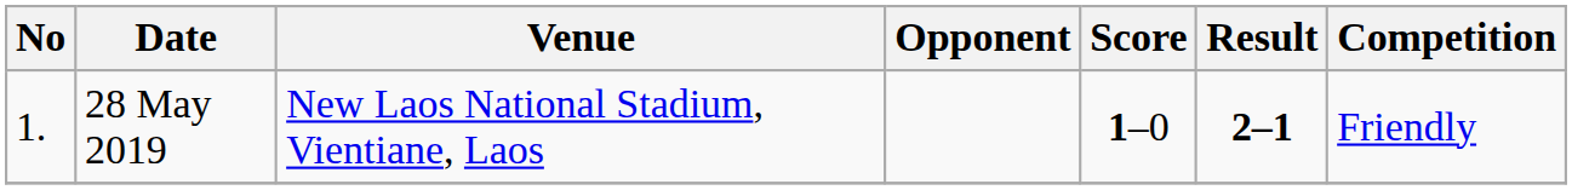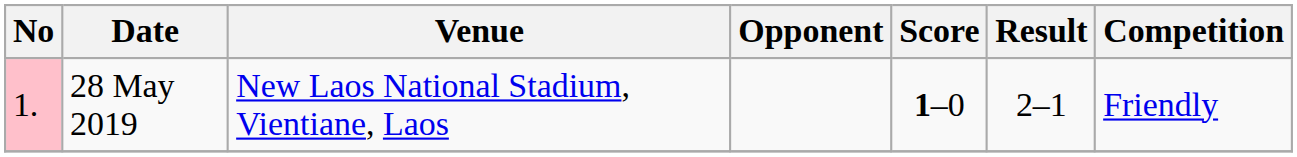28 May 2019 | No: no background -> pink background
28 May 2019 | Result: bold -> normal
